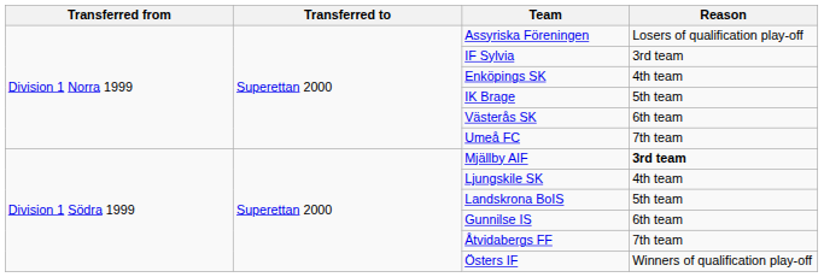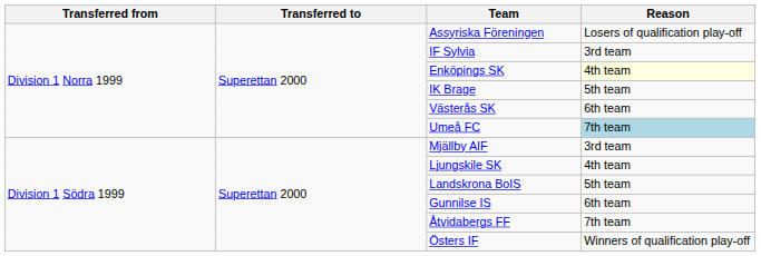Enköpings SK | Reason: no background -> lightyellow background
Umeå FC | Reason: no background -> lightblue background
Mjällby AIF | Reason: bold -> normal
